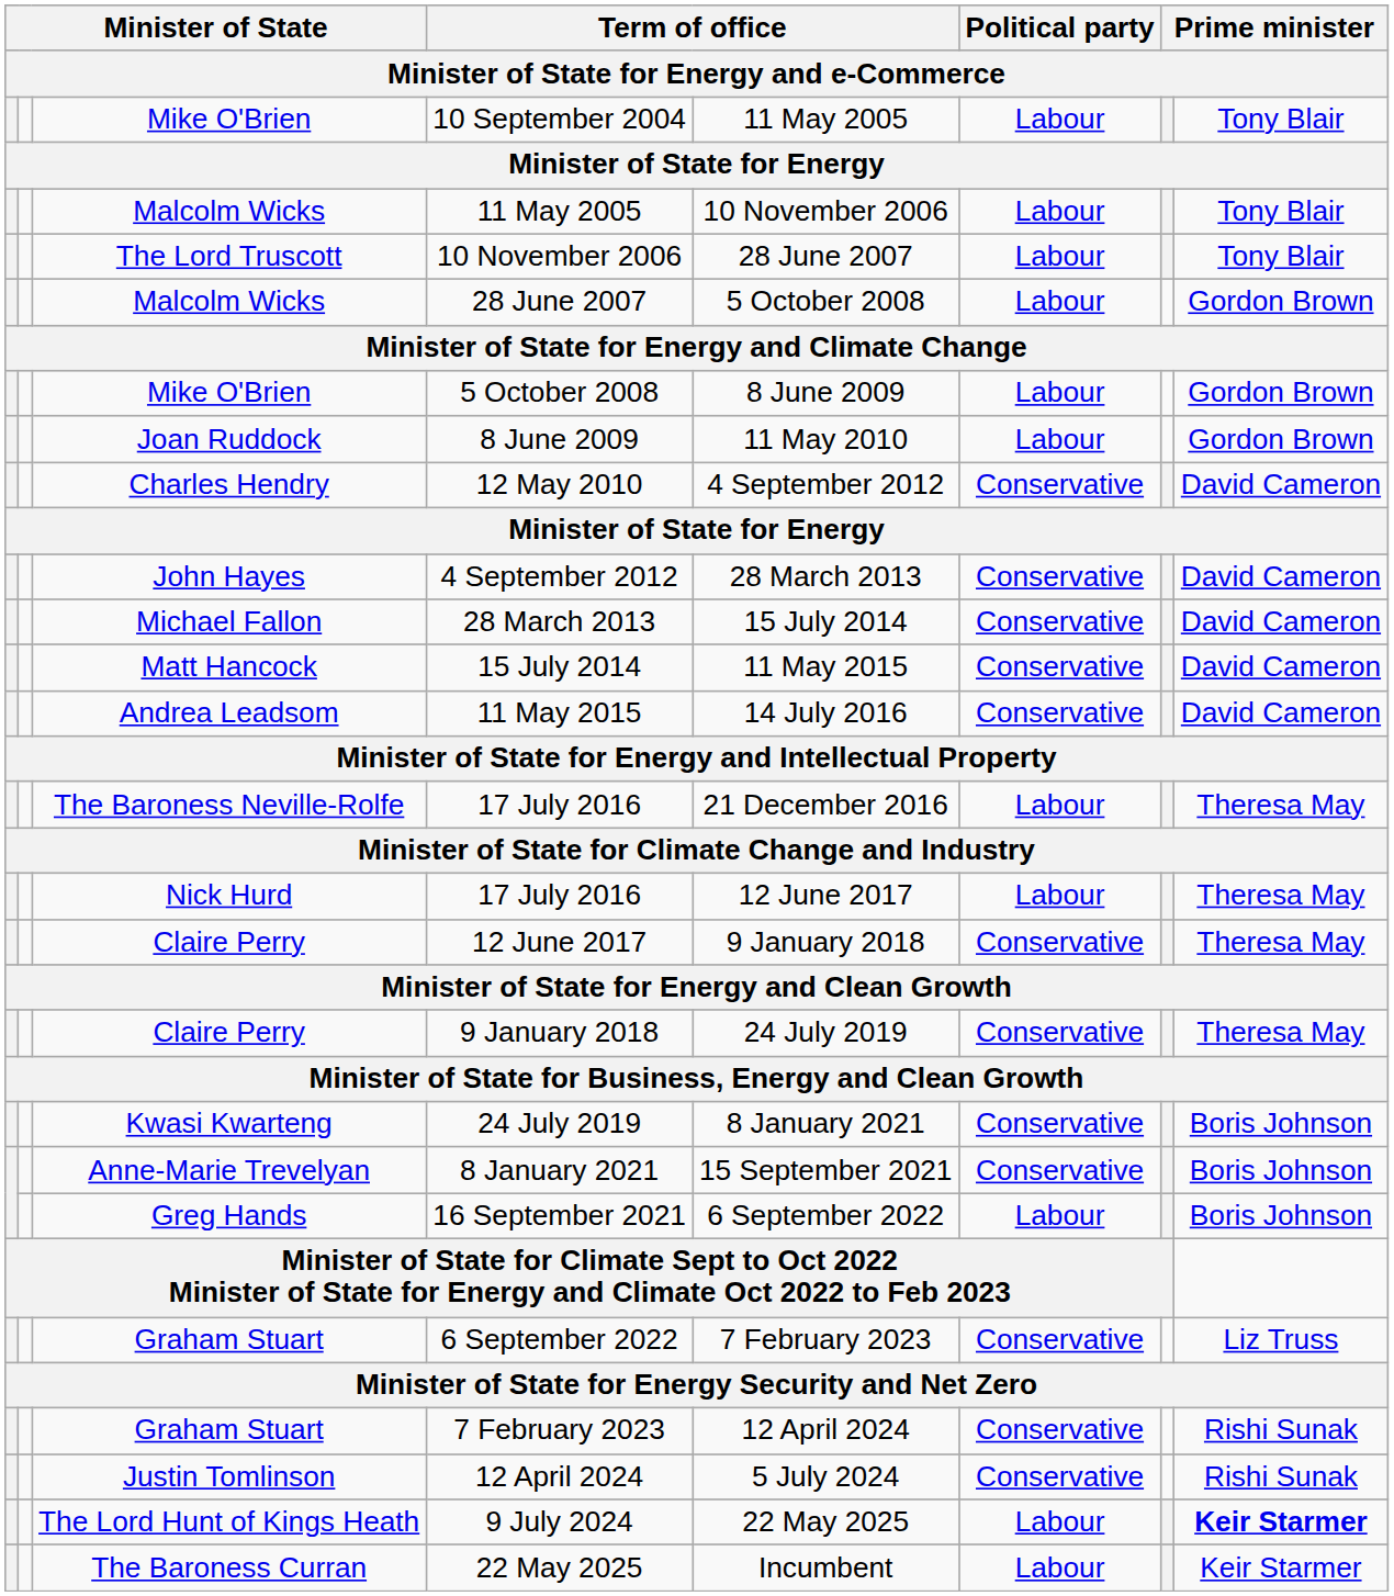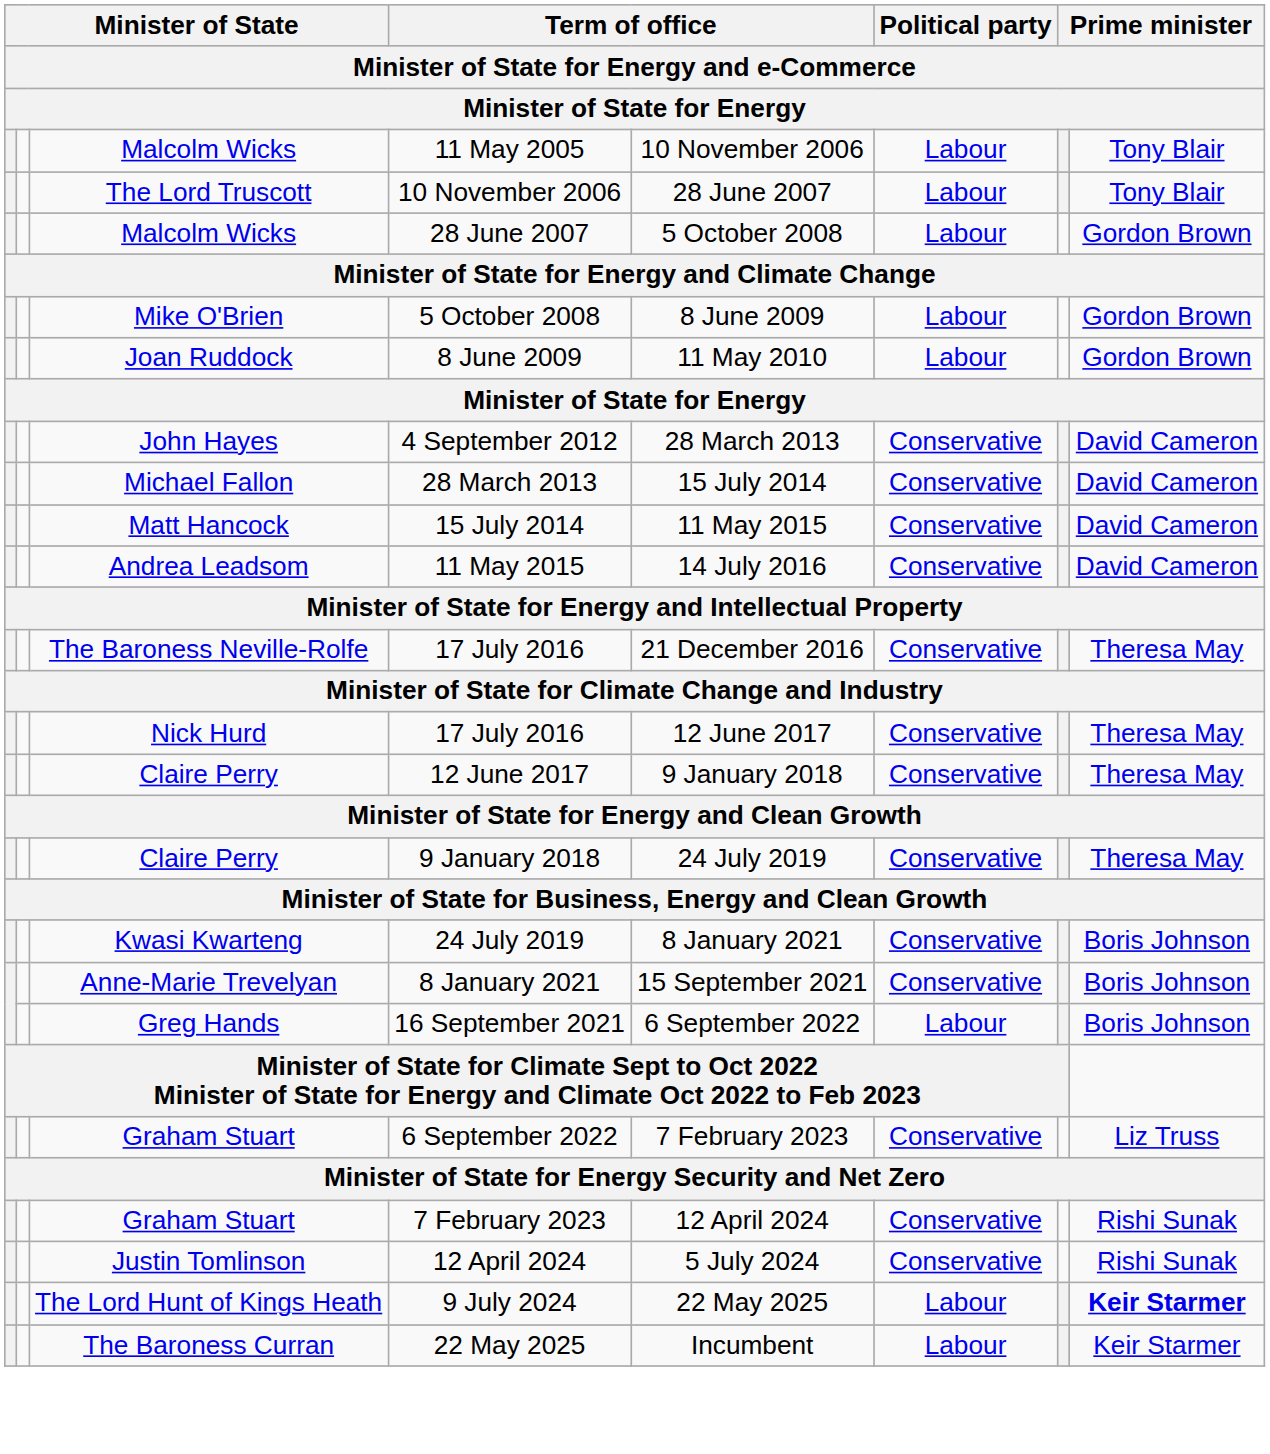- row: Mike O'Brien | 10 September 2004 | 11 May 2005 | Labour | Tony Blair
- row: Charles Hendry | 12 May 2010 | 4 September 2012 | Conservative | David Cameron
The Baroness Neville-Rolfe / 17 July 2016 | Political party: Labour -> Conservative
Nick Hurd / 17 July 2016 | Political party: Labour -> Conservative
